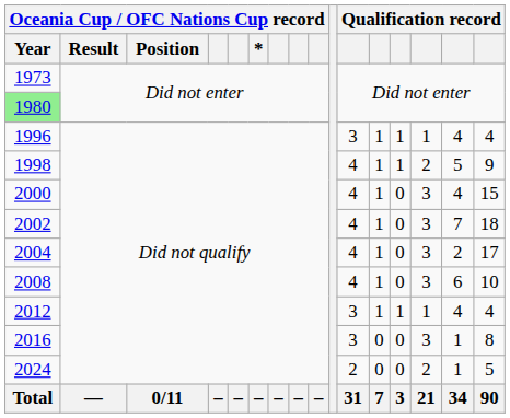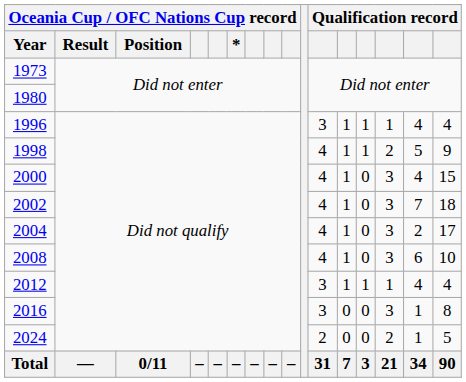1980 | Oceania Cup / OFC Nations Cup record / Year: lightgreen background -> no background
